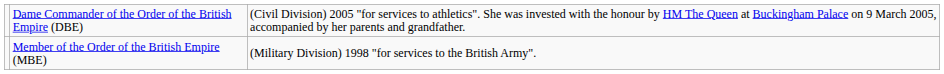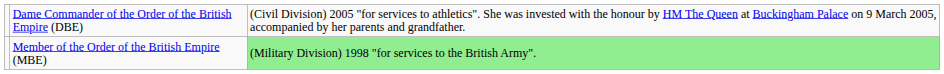Member of the Order of the British Empire (MBE) | column 3: no background -> lightgreen background
